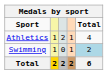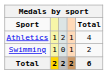Swimming | Total: lightblue background -> no background
